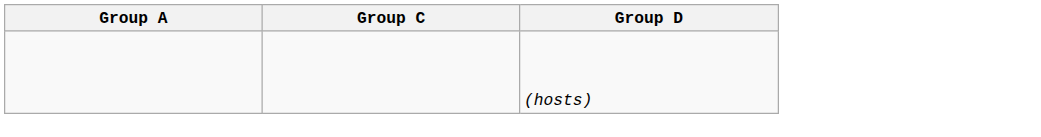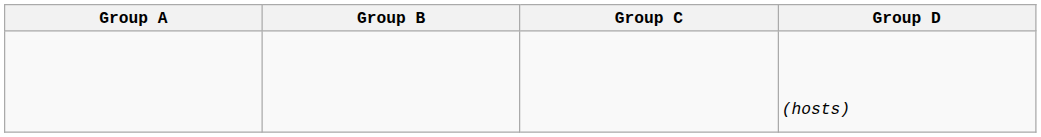+ column: Group B
